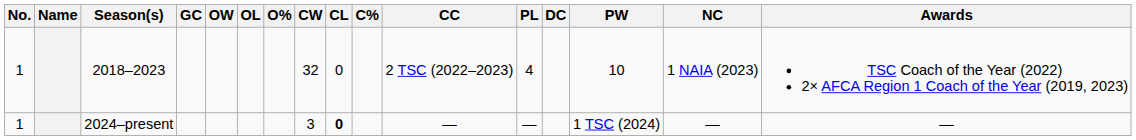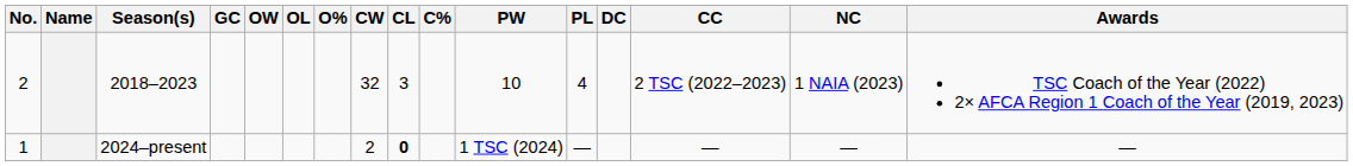columns swapped: PW <-> CC
2018–2023 | No.: 1 -> 2
2018–2023 | CL: 0 -> 3
2024–present | CW: 3 -> 2
